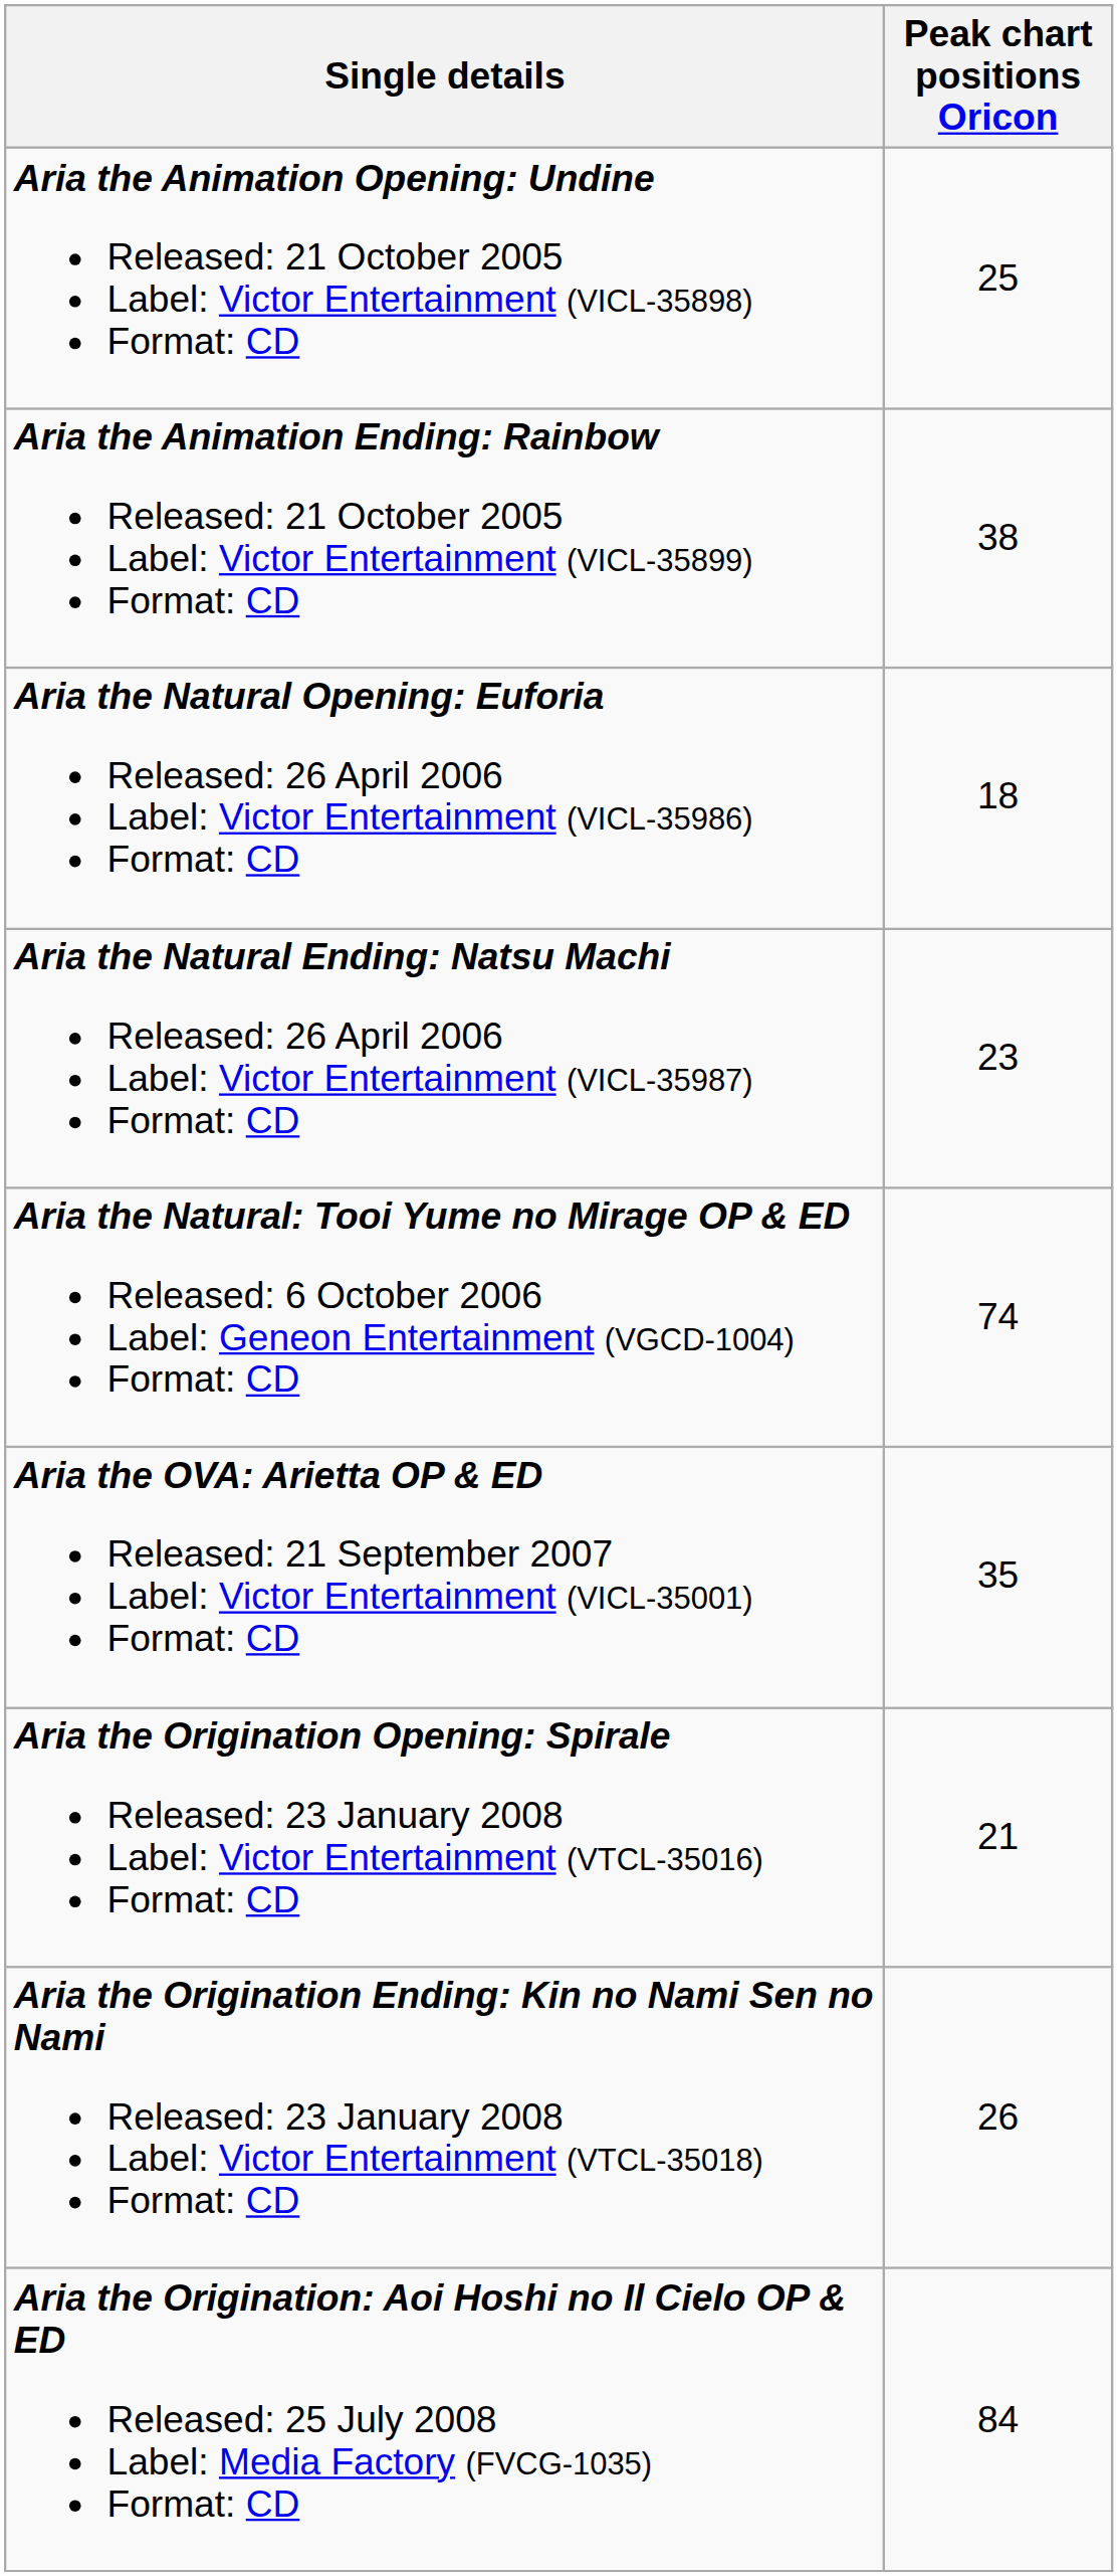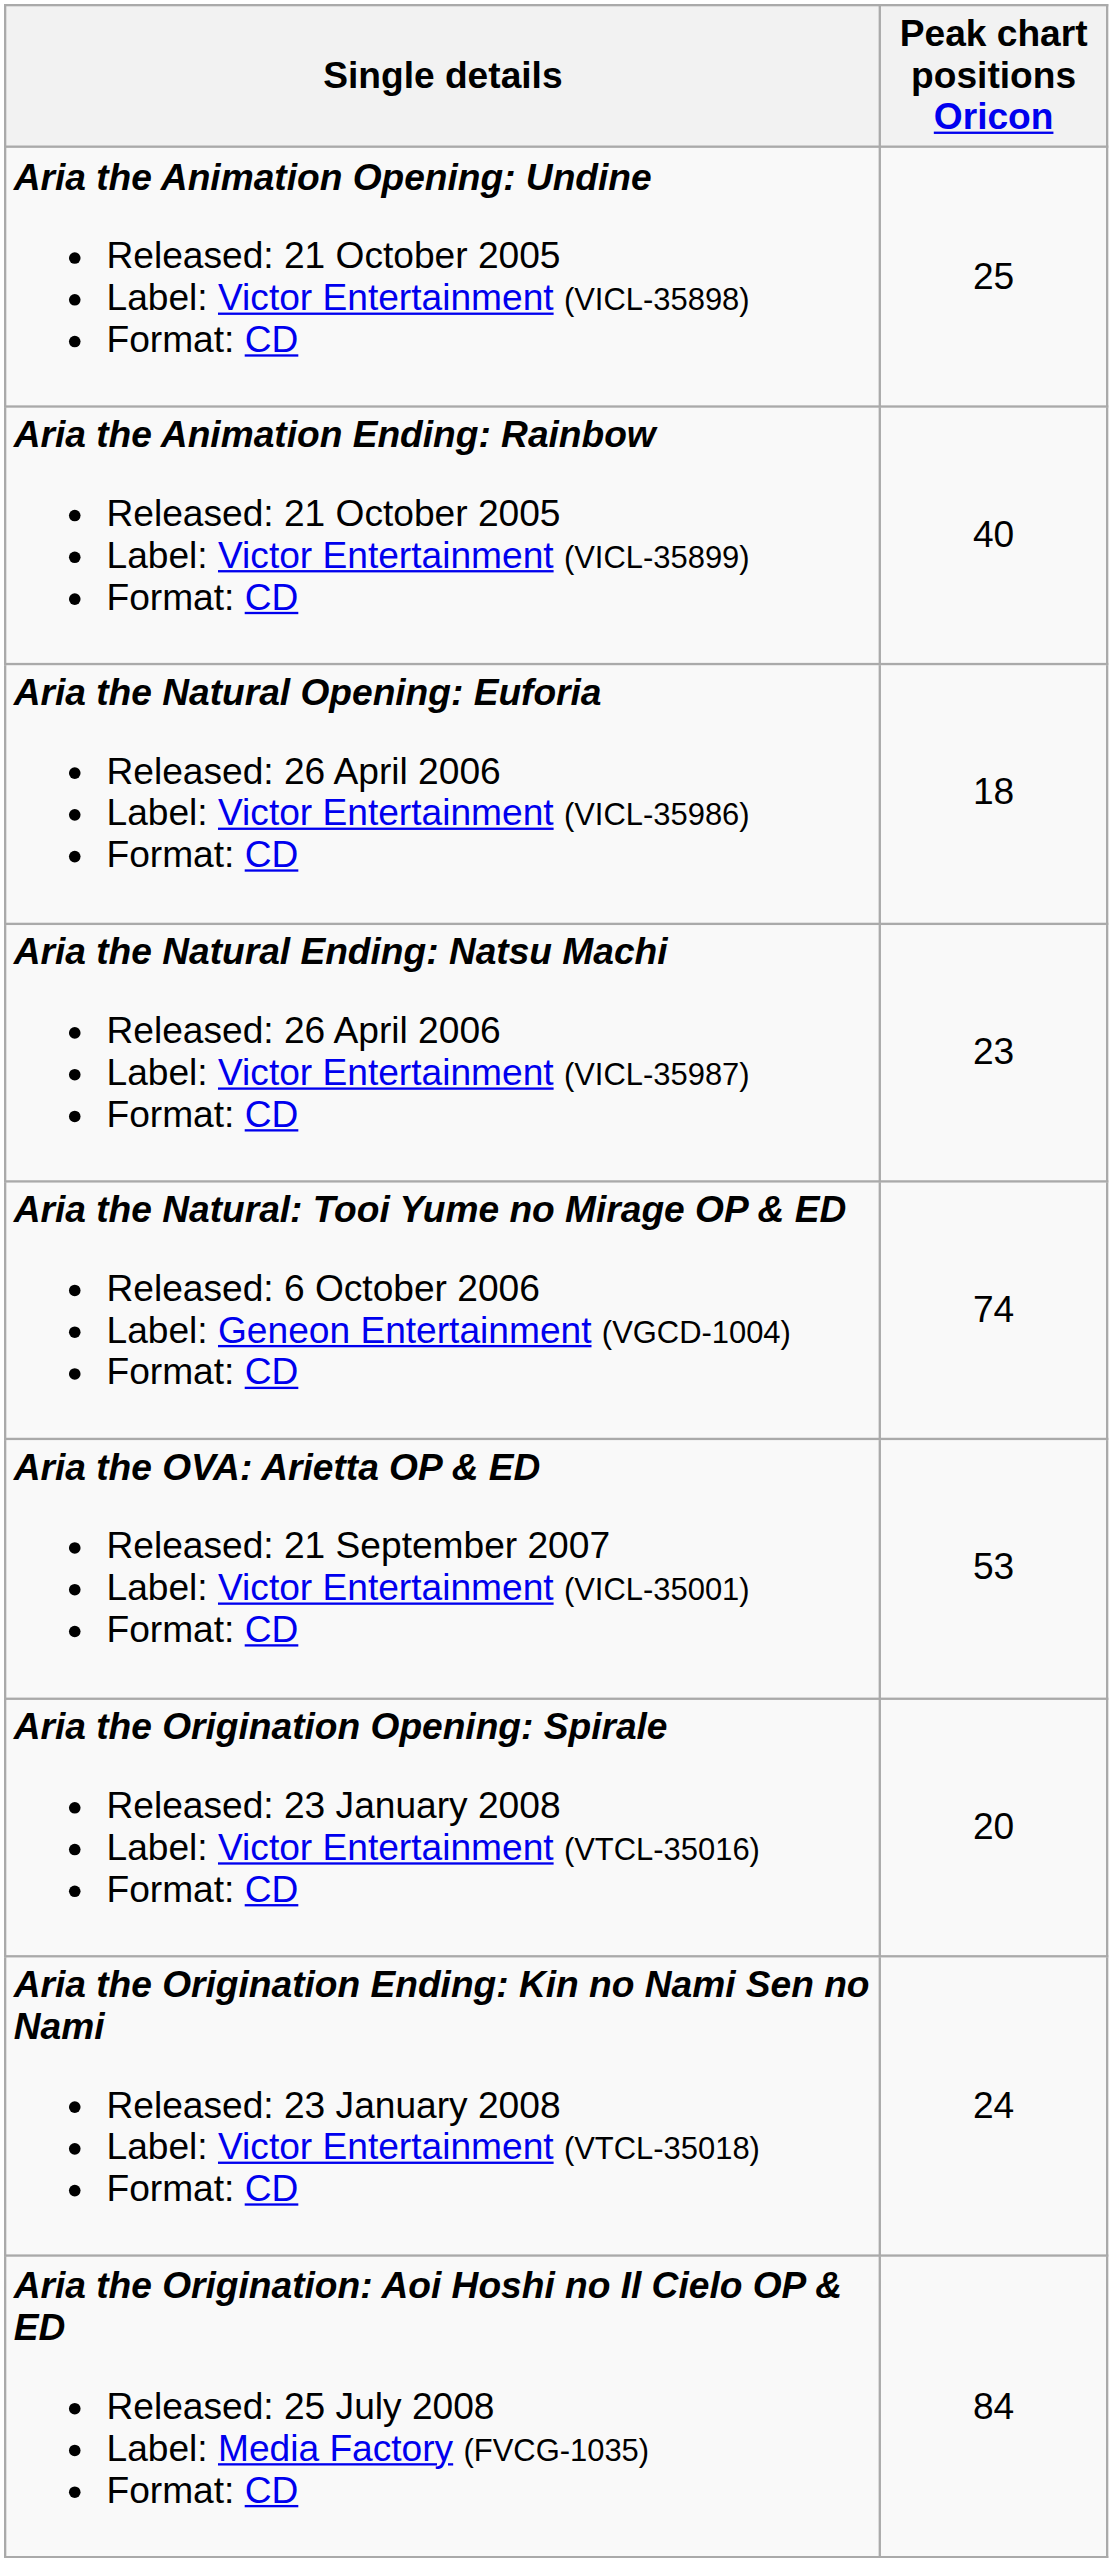row 3 | Peak chart positions Oricon: 38 -> 40
row 7 | Peak chart positions Oricon: 35 -> 53
row 8 | Peak chart positions Oricon: 21 -> 20
row 9 | Peak chart positions Oricon: 26 -> 24
